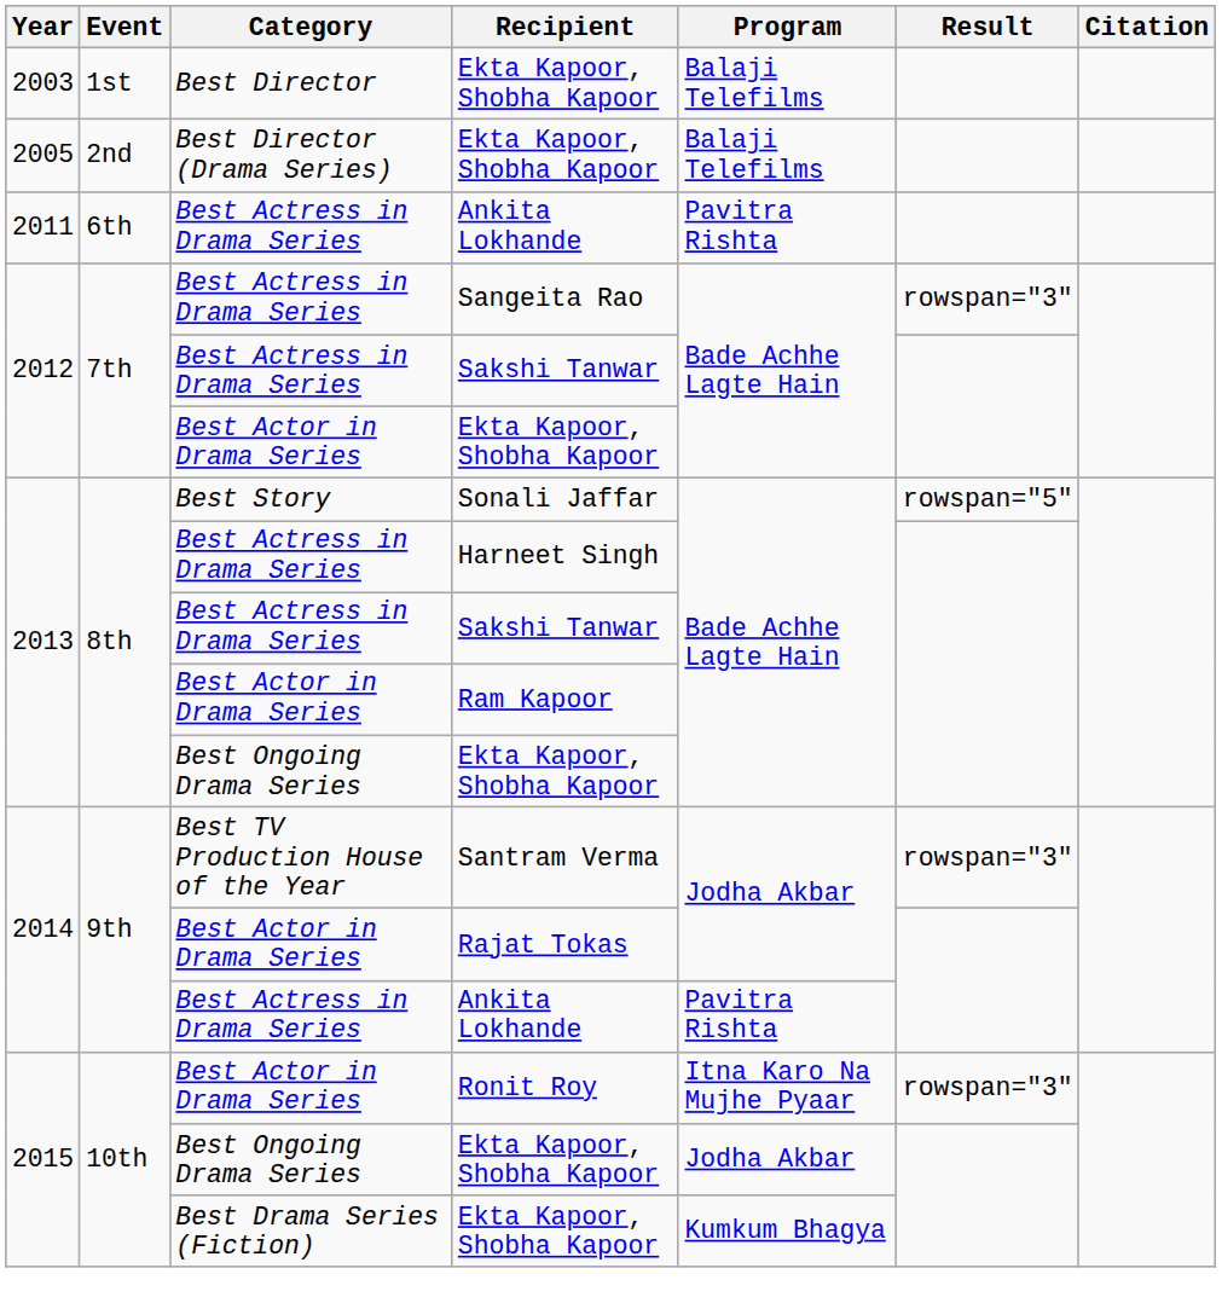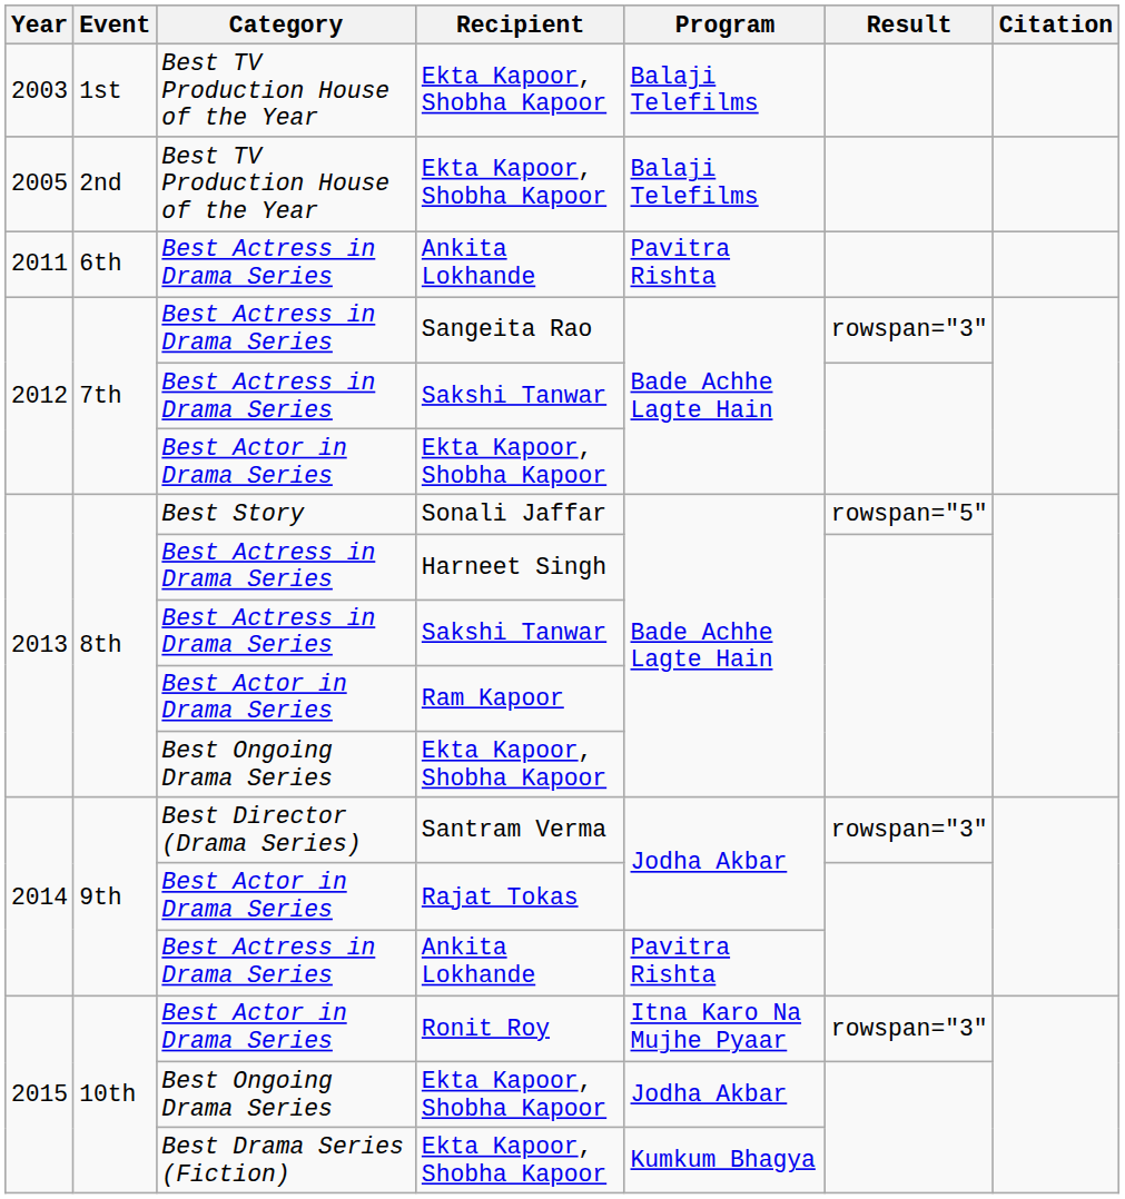2003 / Ekta Kapoor, Shobha Kapoor | Category: Best Director -> Best TV Production House of the Year
2005 / Ekta Kapoor, Shobha Kapoor | Category: Best Director (Drama Series) -> Best TV Production House of the Year
Santram Verma | Category: Best TV Production House of the Year -> Best Director (Drama Series)
